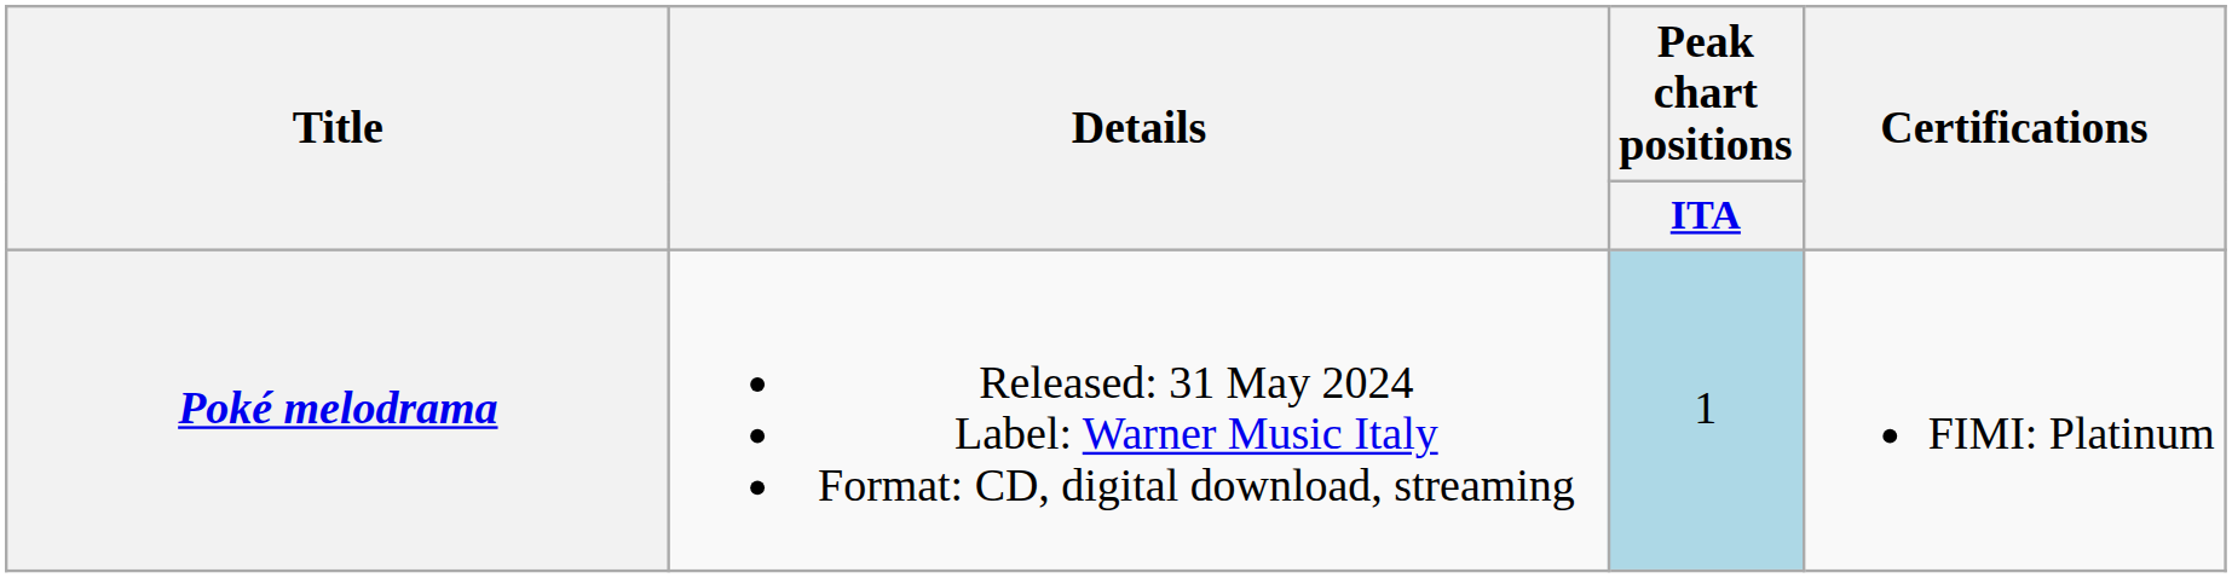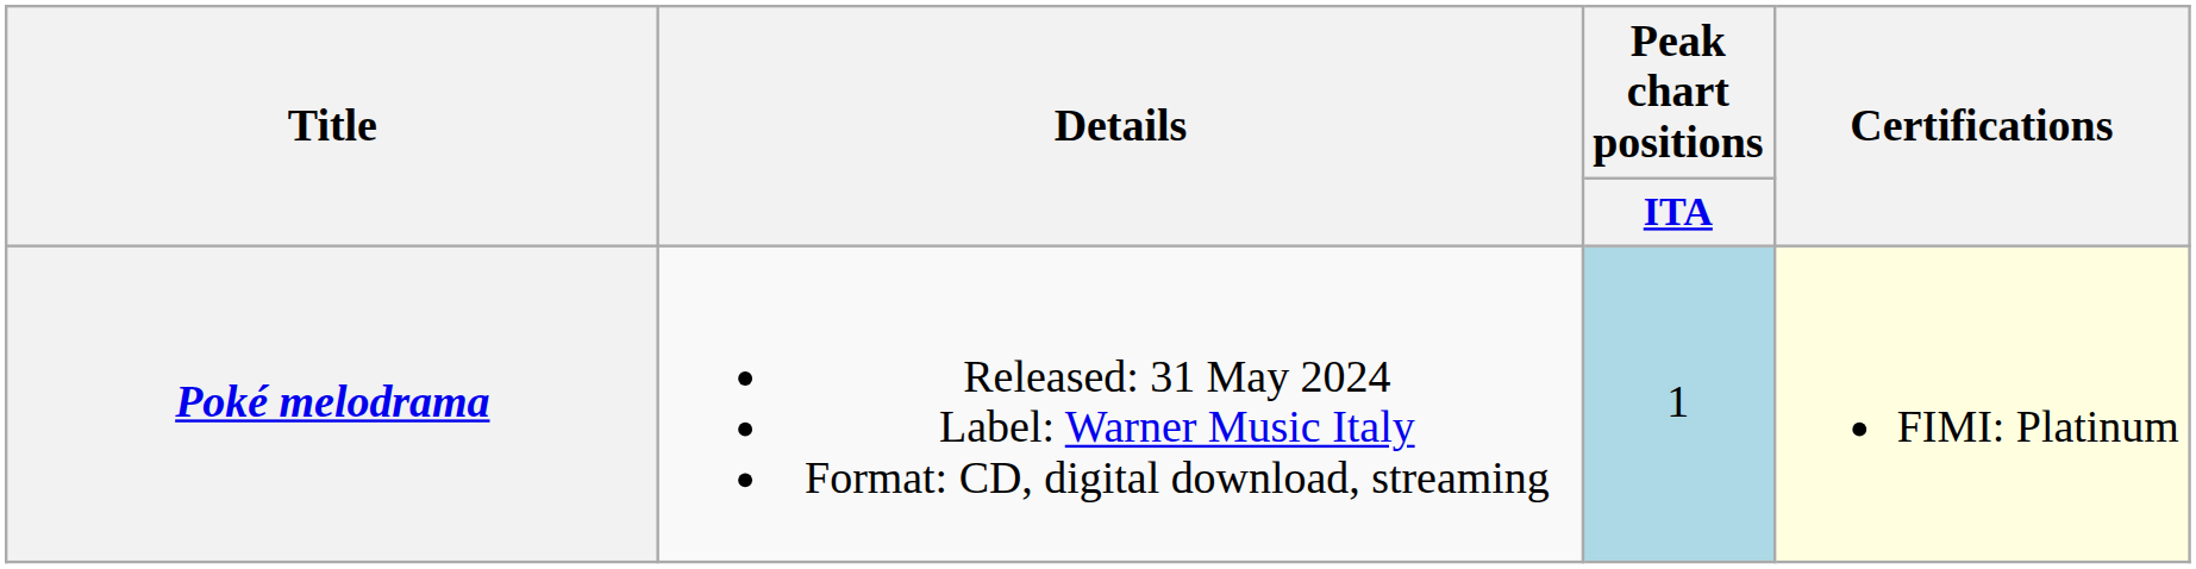Poké melodrama | Certifications: no background -> lightyellow background
